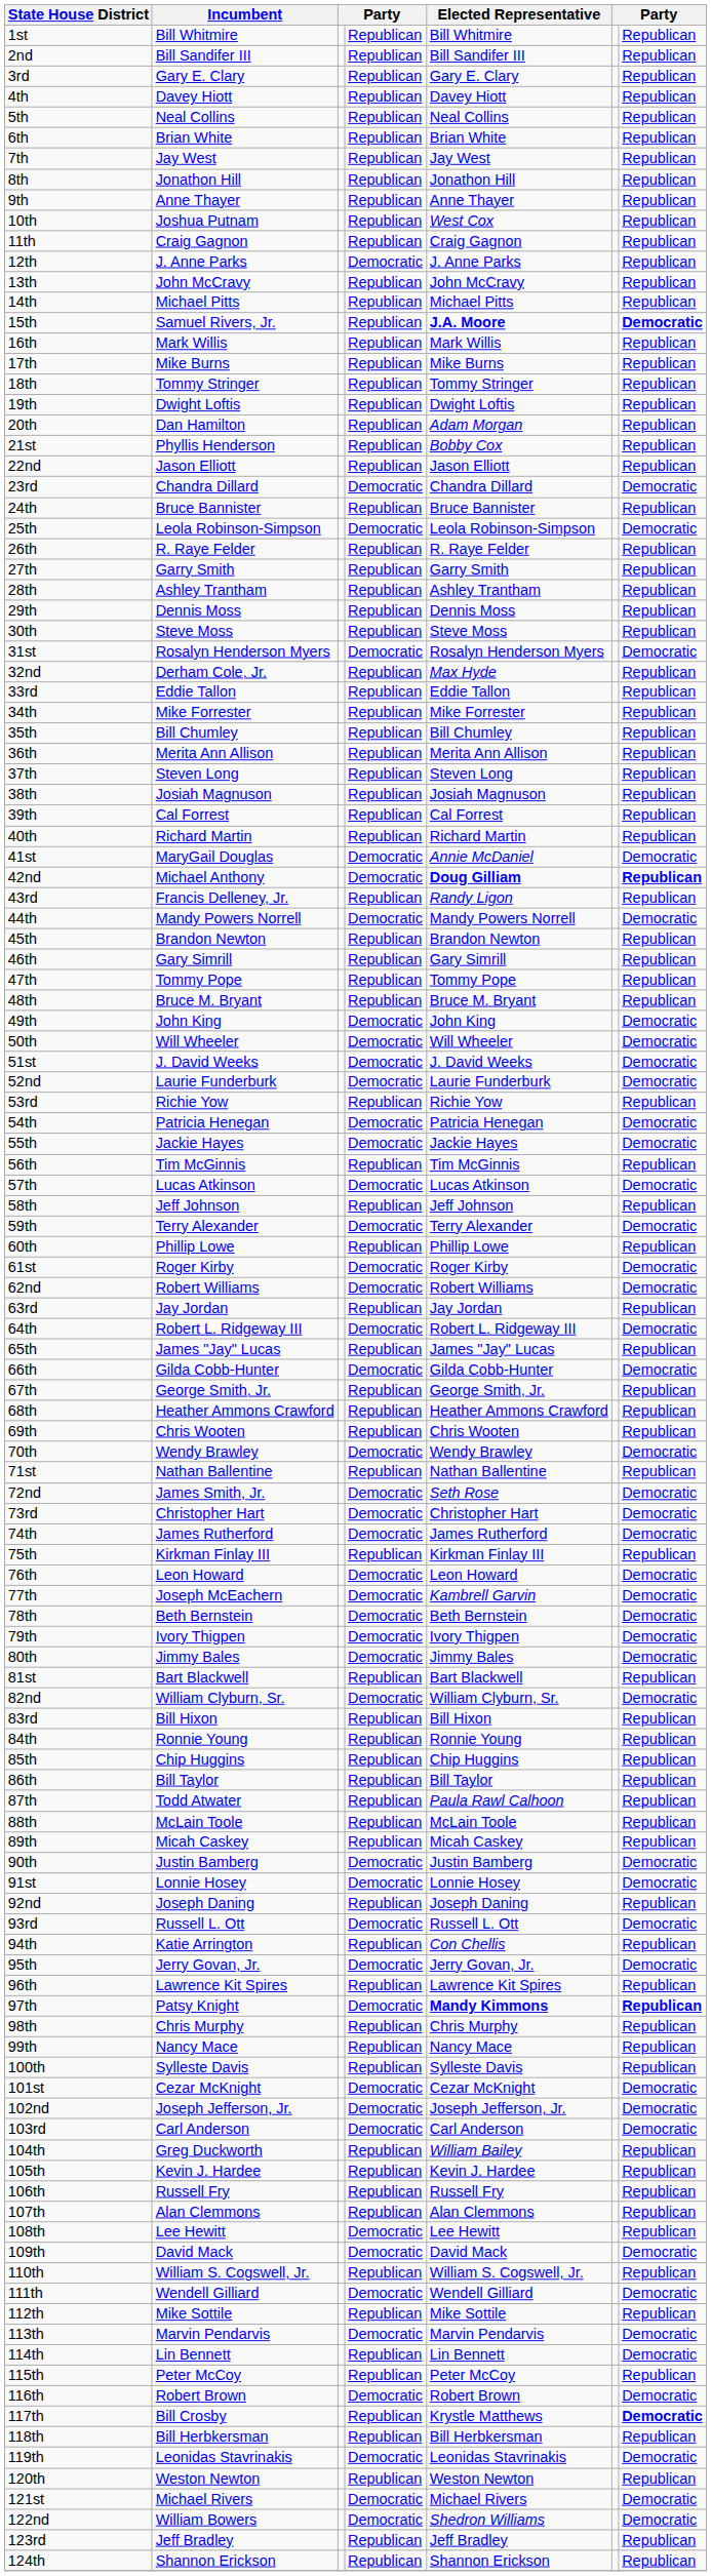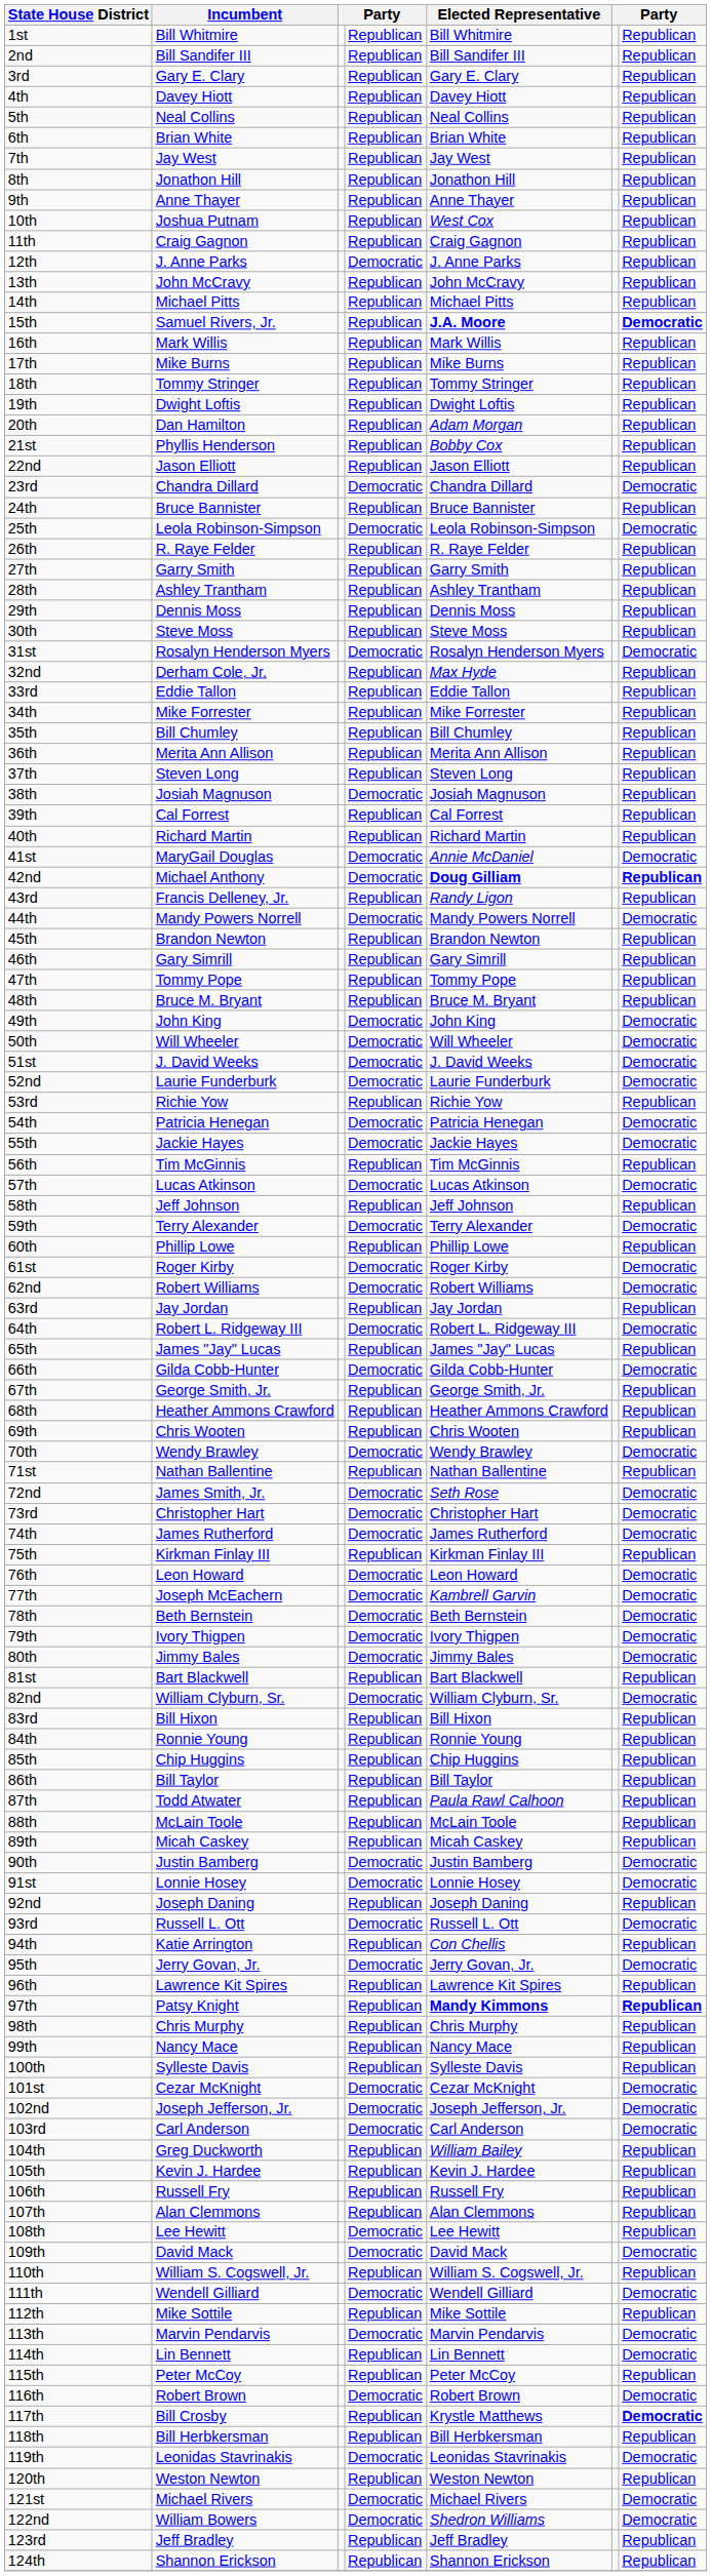38th | column 4: Republican -> Democratic
97th | column 4: Democratic -> Republican
